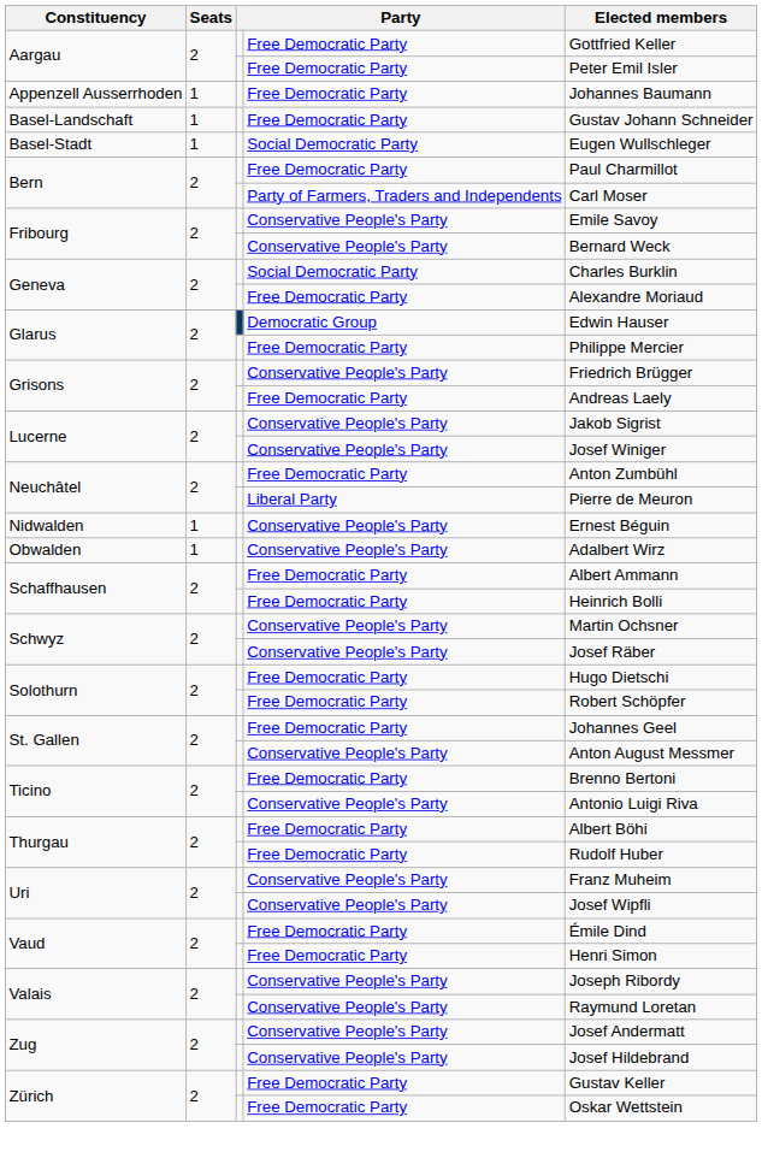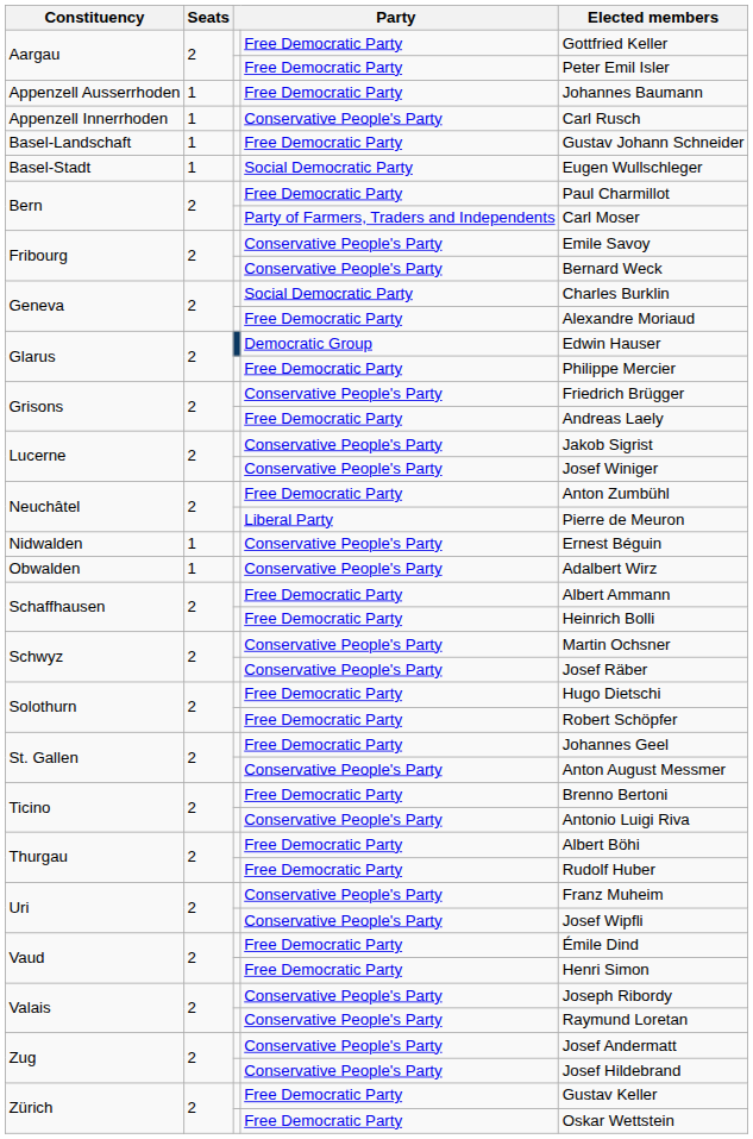+ row: Appenzell Innerrhoden | 1 | Conservative People's Party | Carl Rusch
